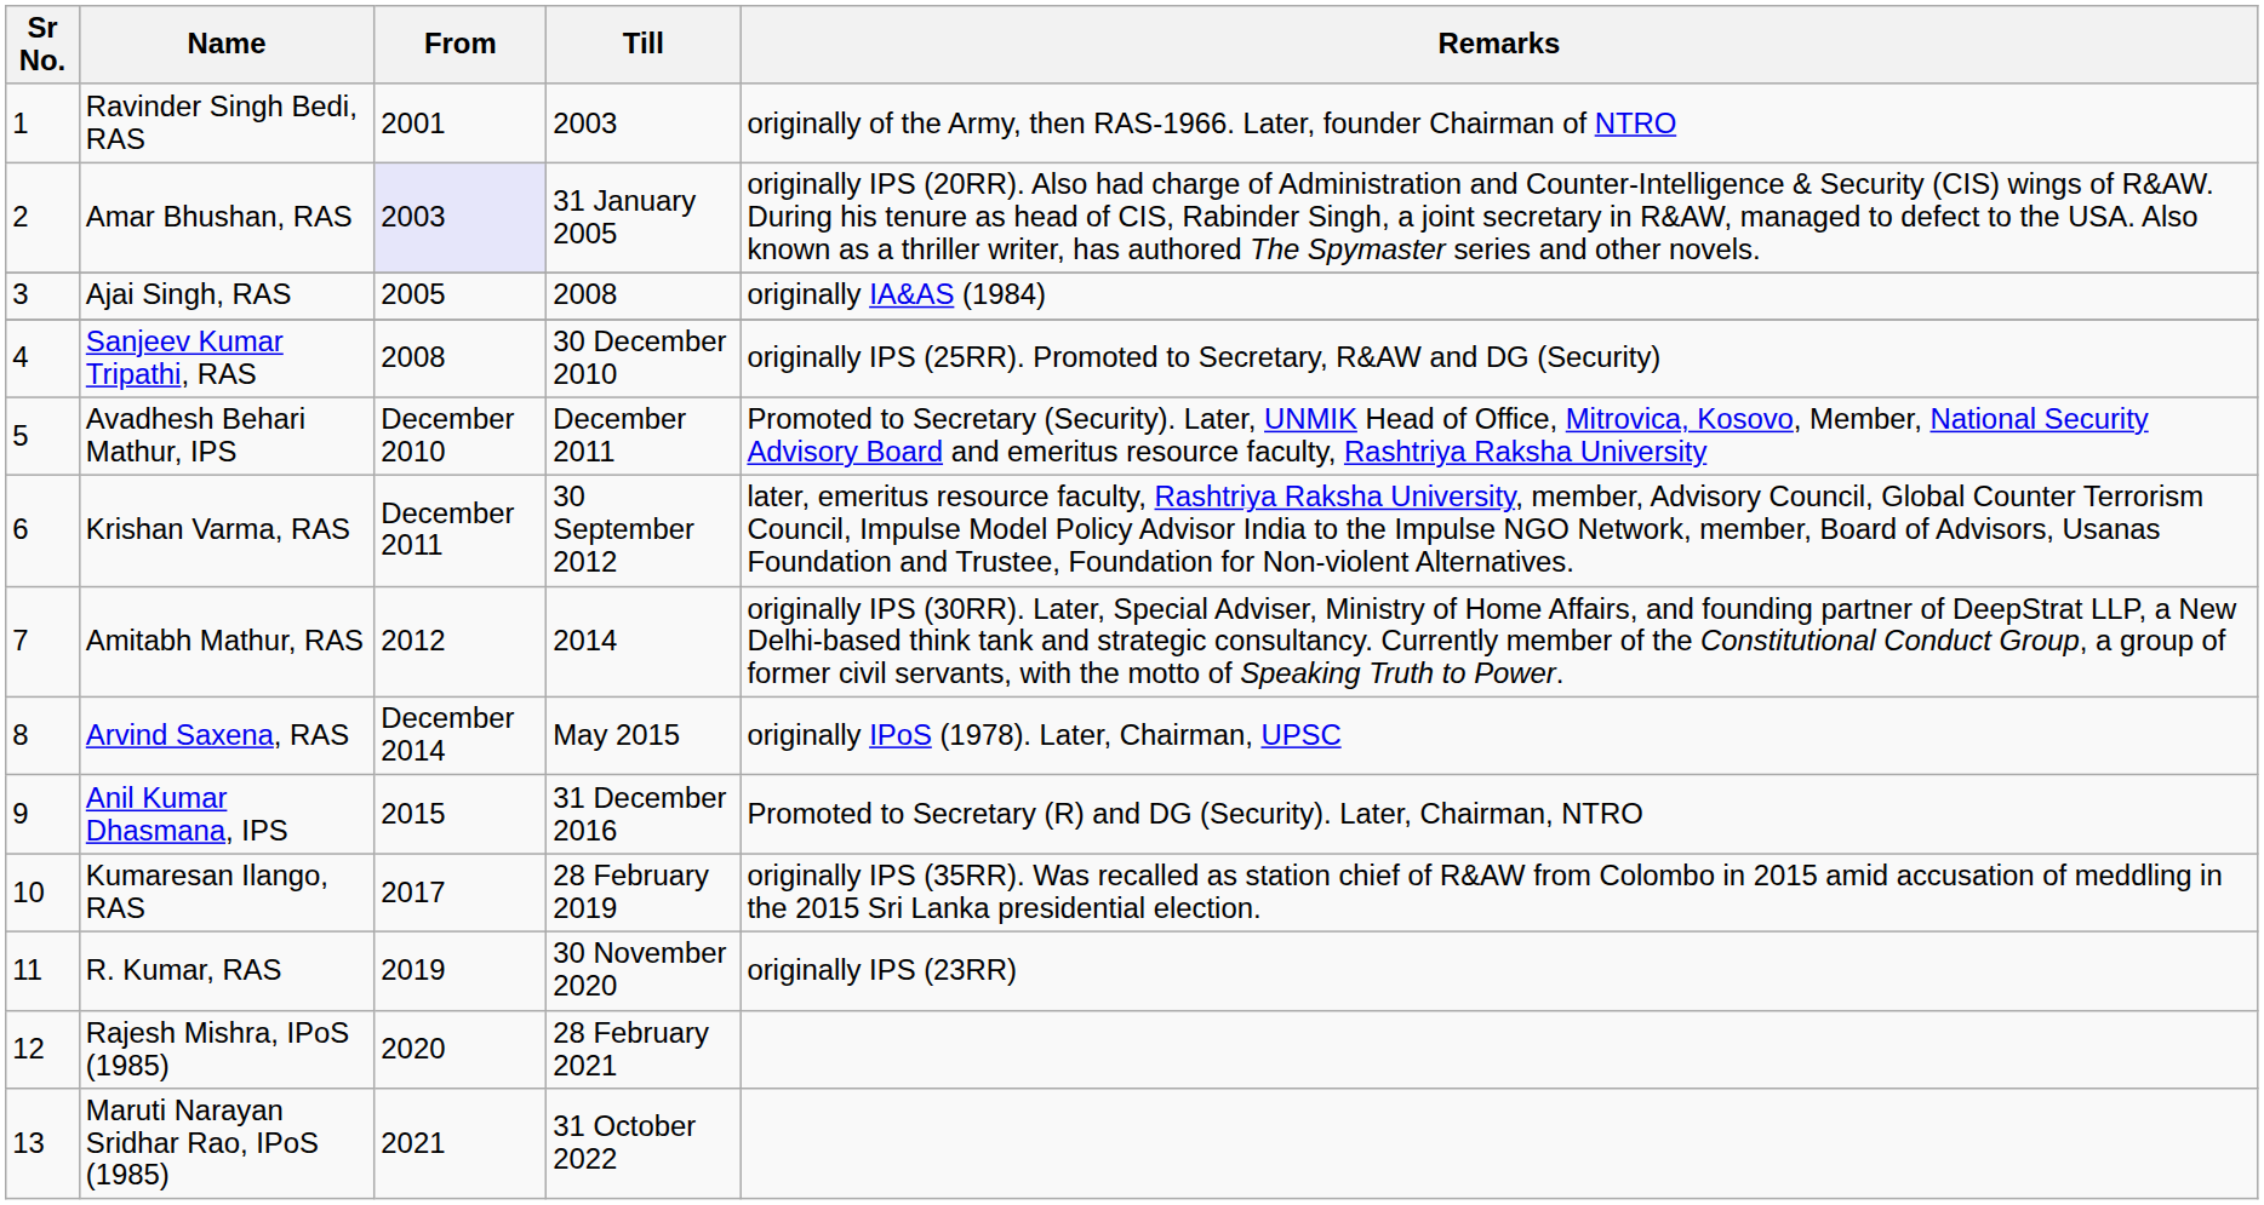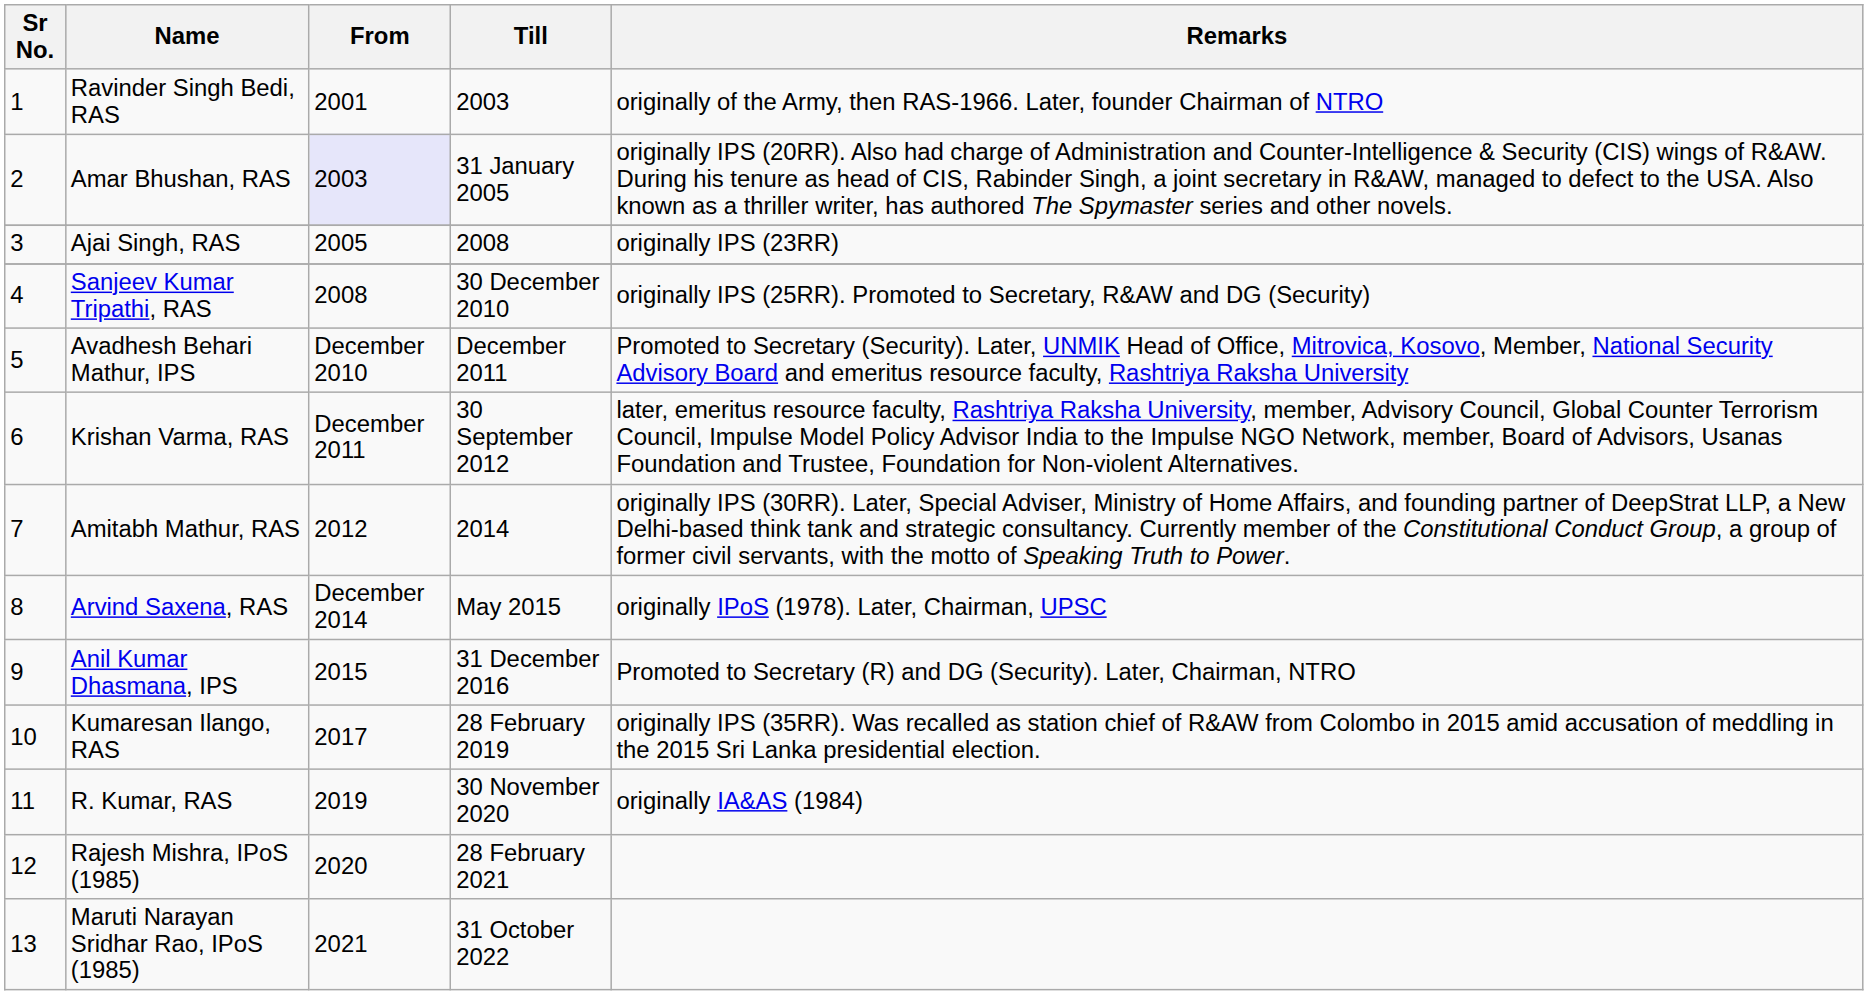Ajai Singh, RAS | Remarks: originally IA&AS (1984) -> originally IPS (23RR)
R. Kumar, RAS | Remarks: originally IPS (23RR) -> originally IA&AS (1984)
